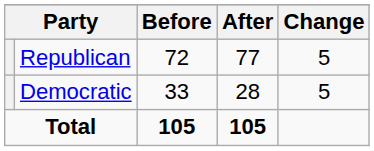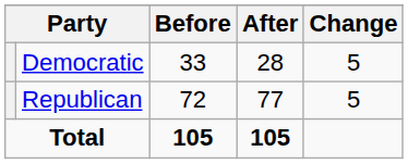rows swapped: Republican <-> Democratic
